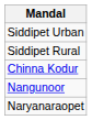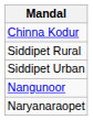row 2 | column 1: Siddipet Urban -> Chinna Kodur
row 4 | column 1: Chinna Kodur -> Siddipet Urban
